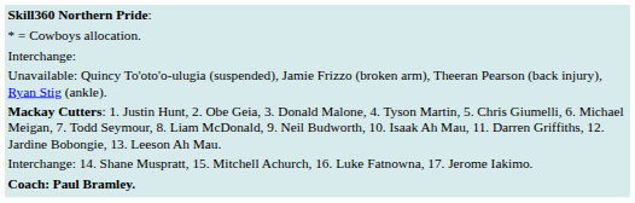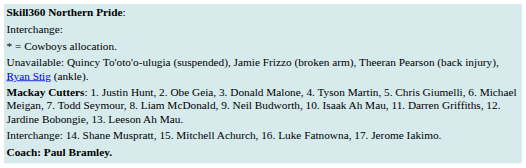row 2 | column 1: * = Cowboys allocation. -> Interchange:
row 3 | column 1: Interchange: -> * = Cowboys allocation.
